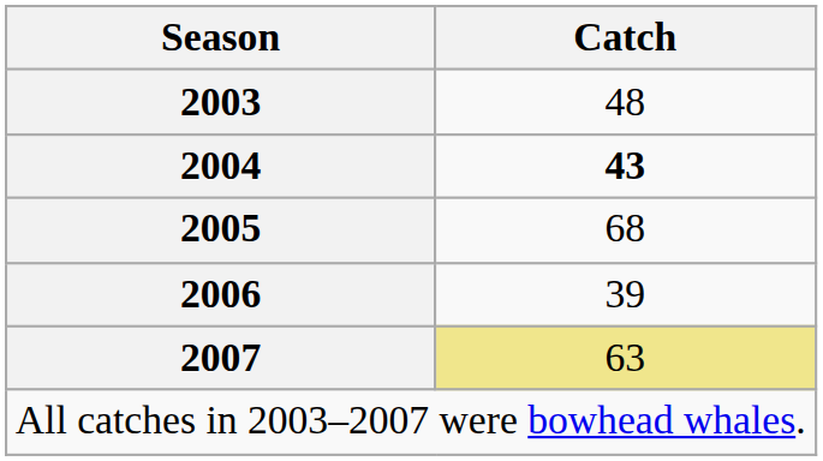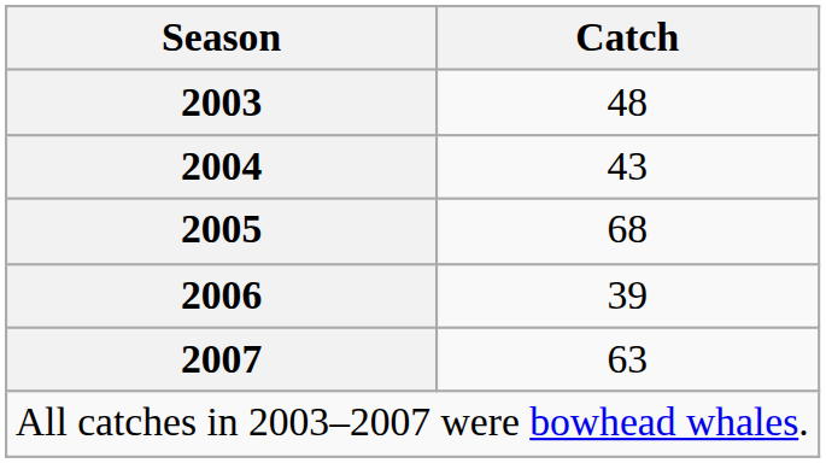2004 | Catch: bold -> normal
2007 | Catch: khaki background -> no background
